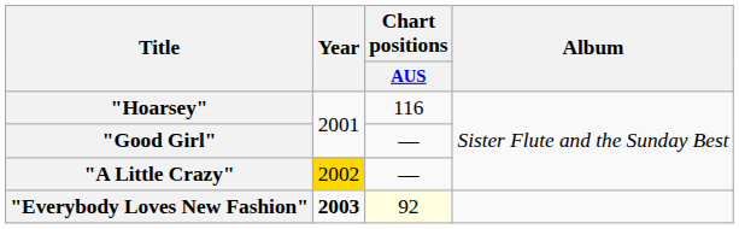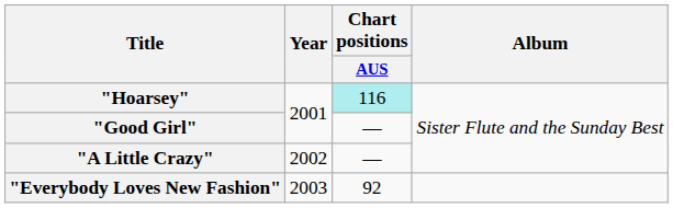"Hoarsey" | Chart positions / AUS: no background -> paleturquoise background
"A Little Crazy" | Year: gold background -> no background
"Everybody Loves New Fashion" | Year: bold -> normal
"Everybody Loves New Fashion" | Chart positions / AUS: lightyellow background -> no background
